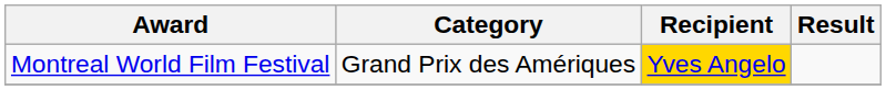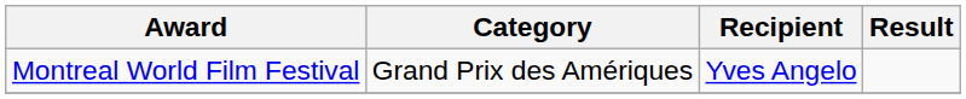Montreal World Film Festival | Recipient: gold background -> no background
